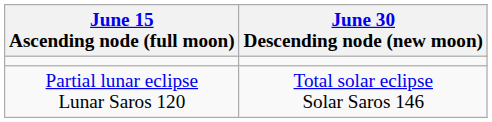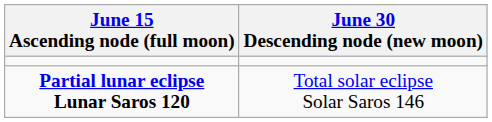row 3 | June 15 Ascending node (full moon): normal -> bold
